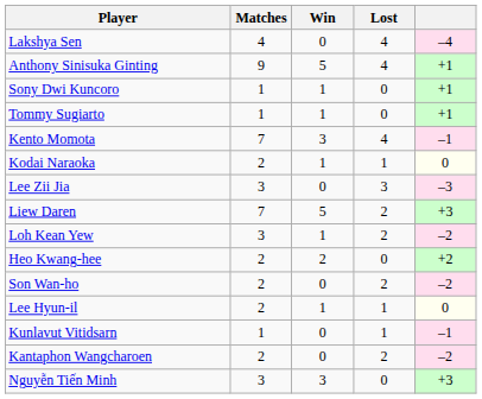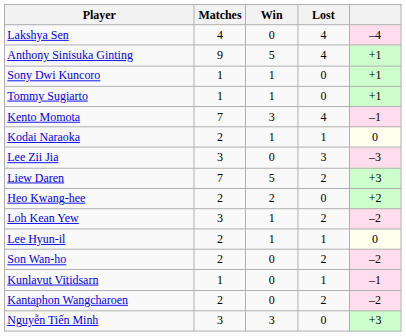rows swapped: Loh Kean Yew <-> Heo Kwang-hee
rows swapped: Lee Hyun-il <-> Son Wan-ho
